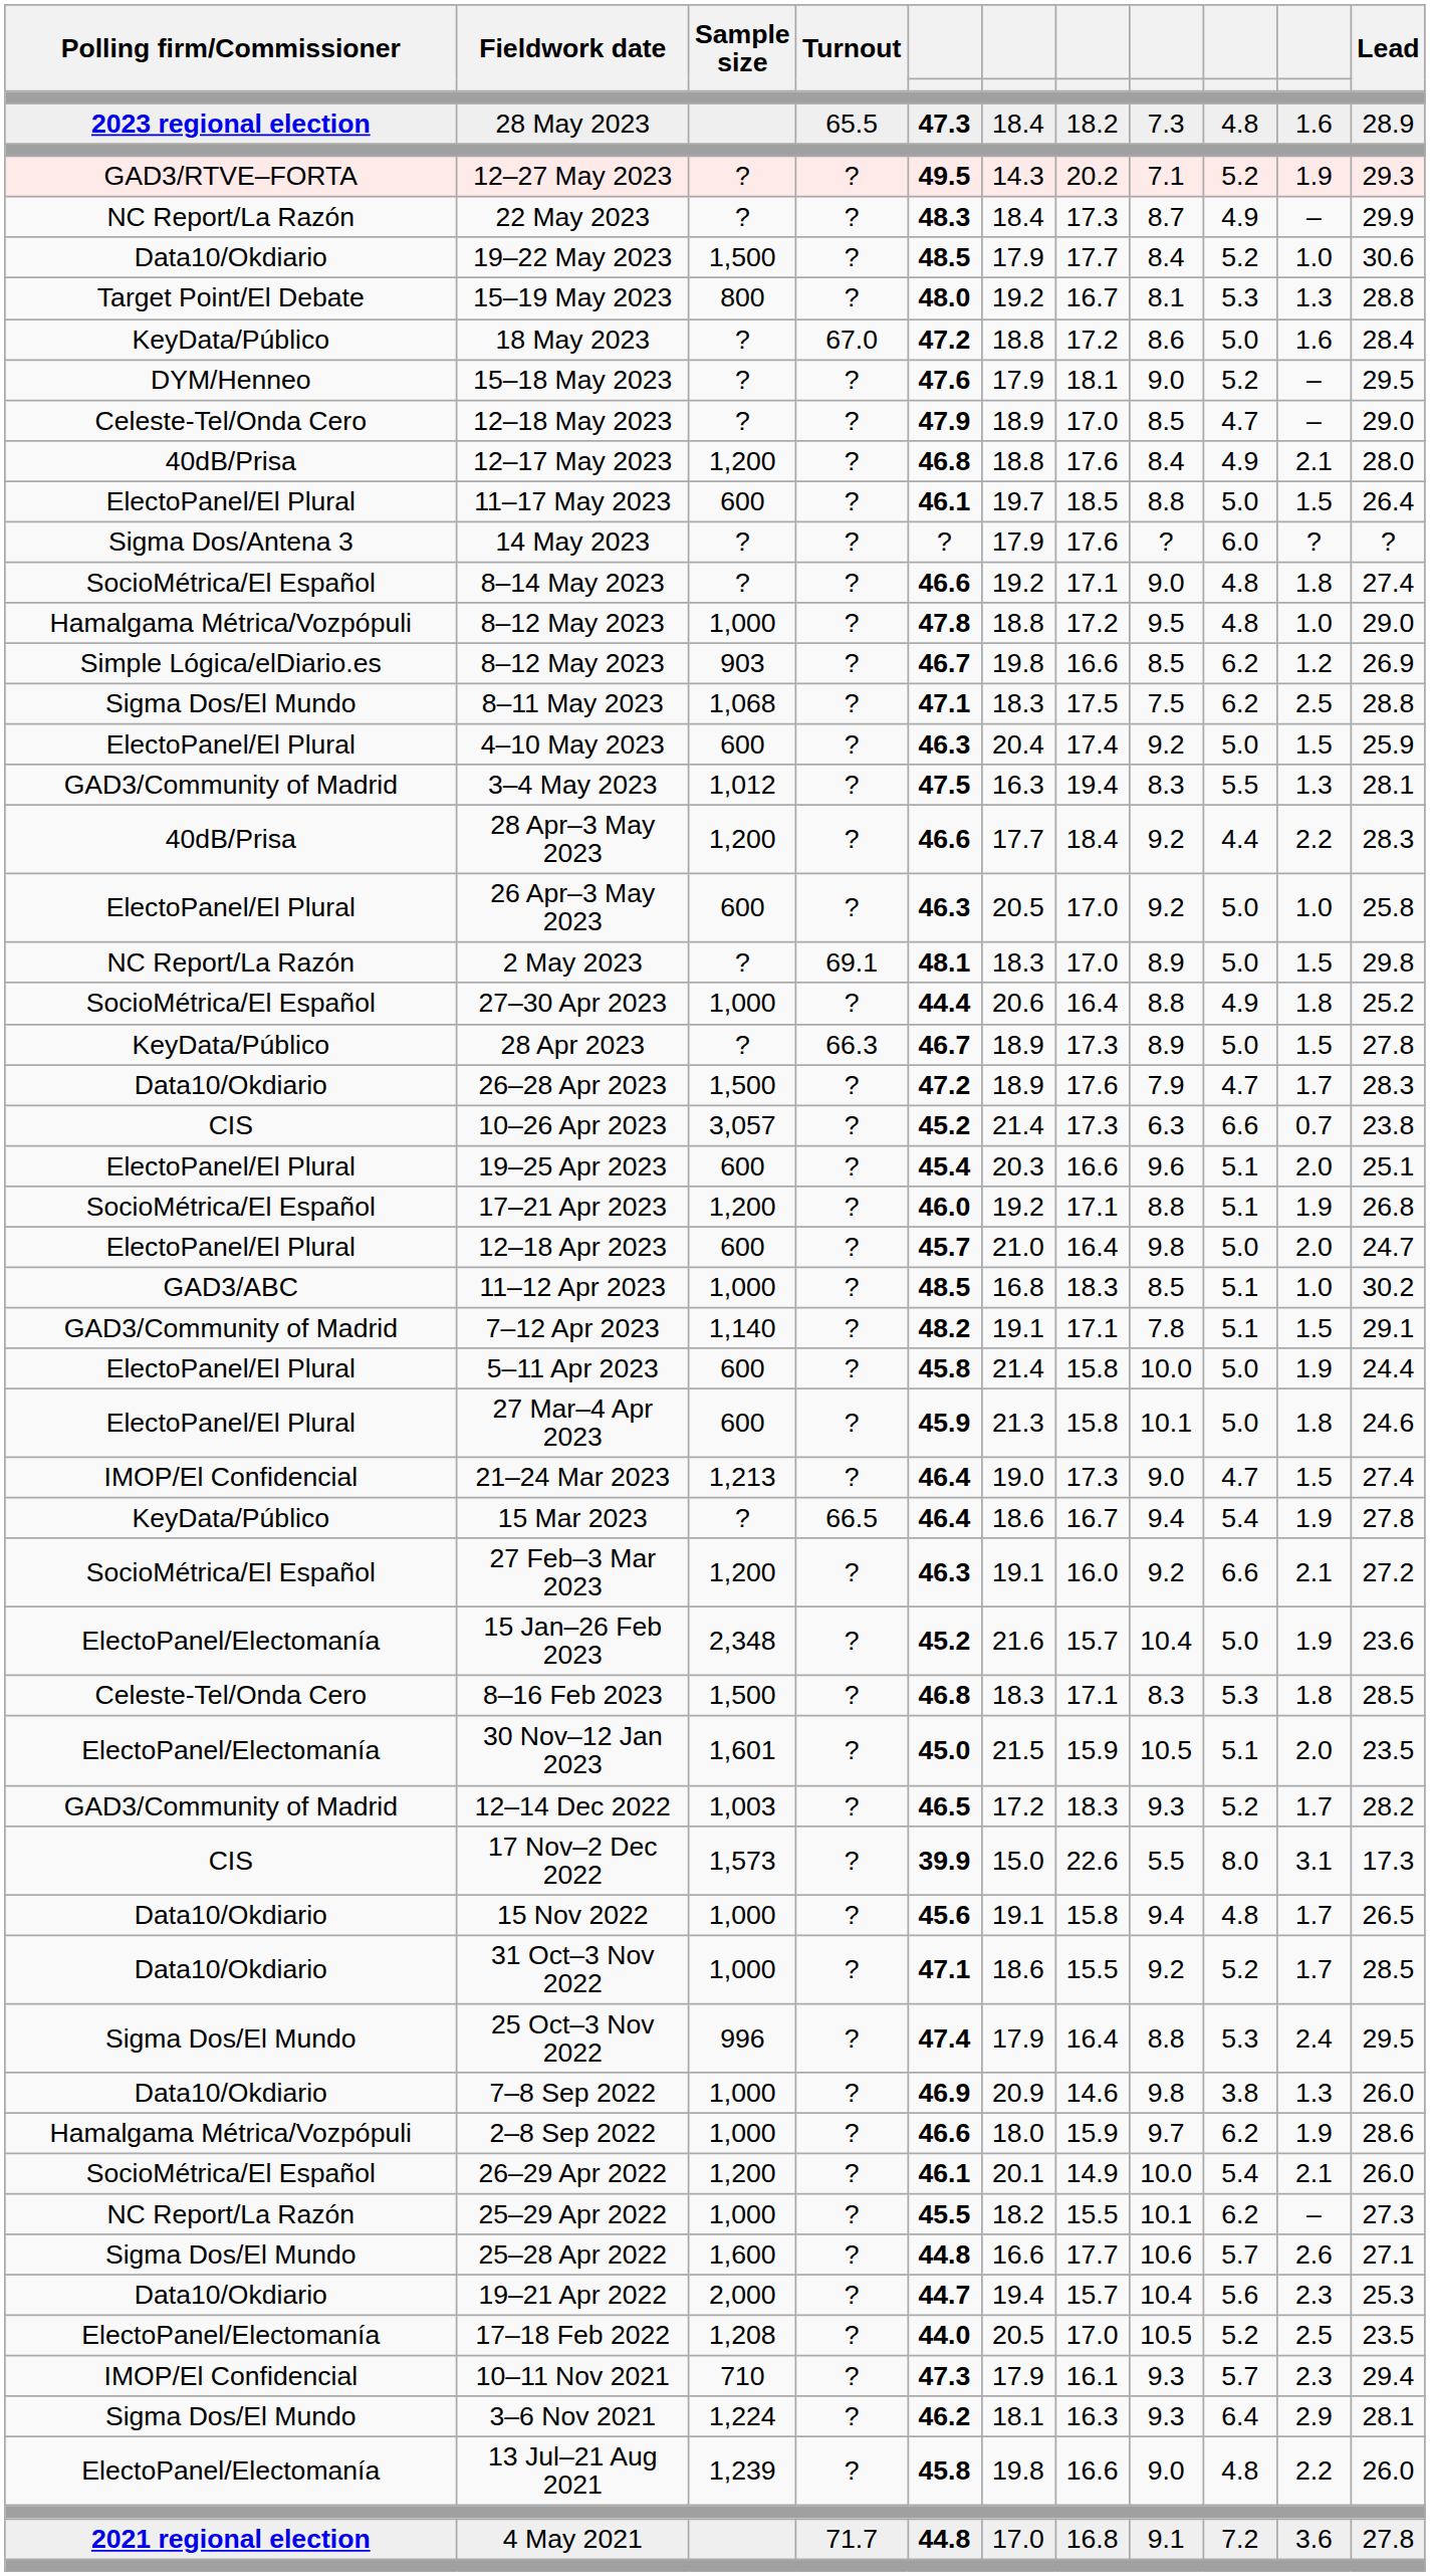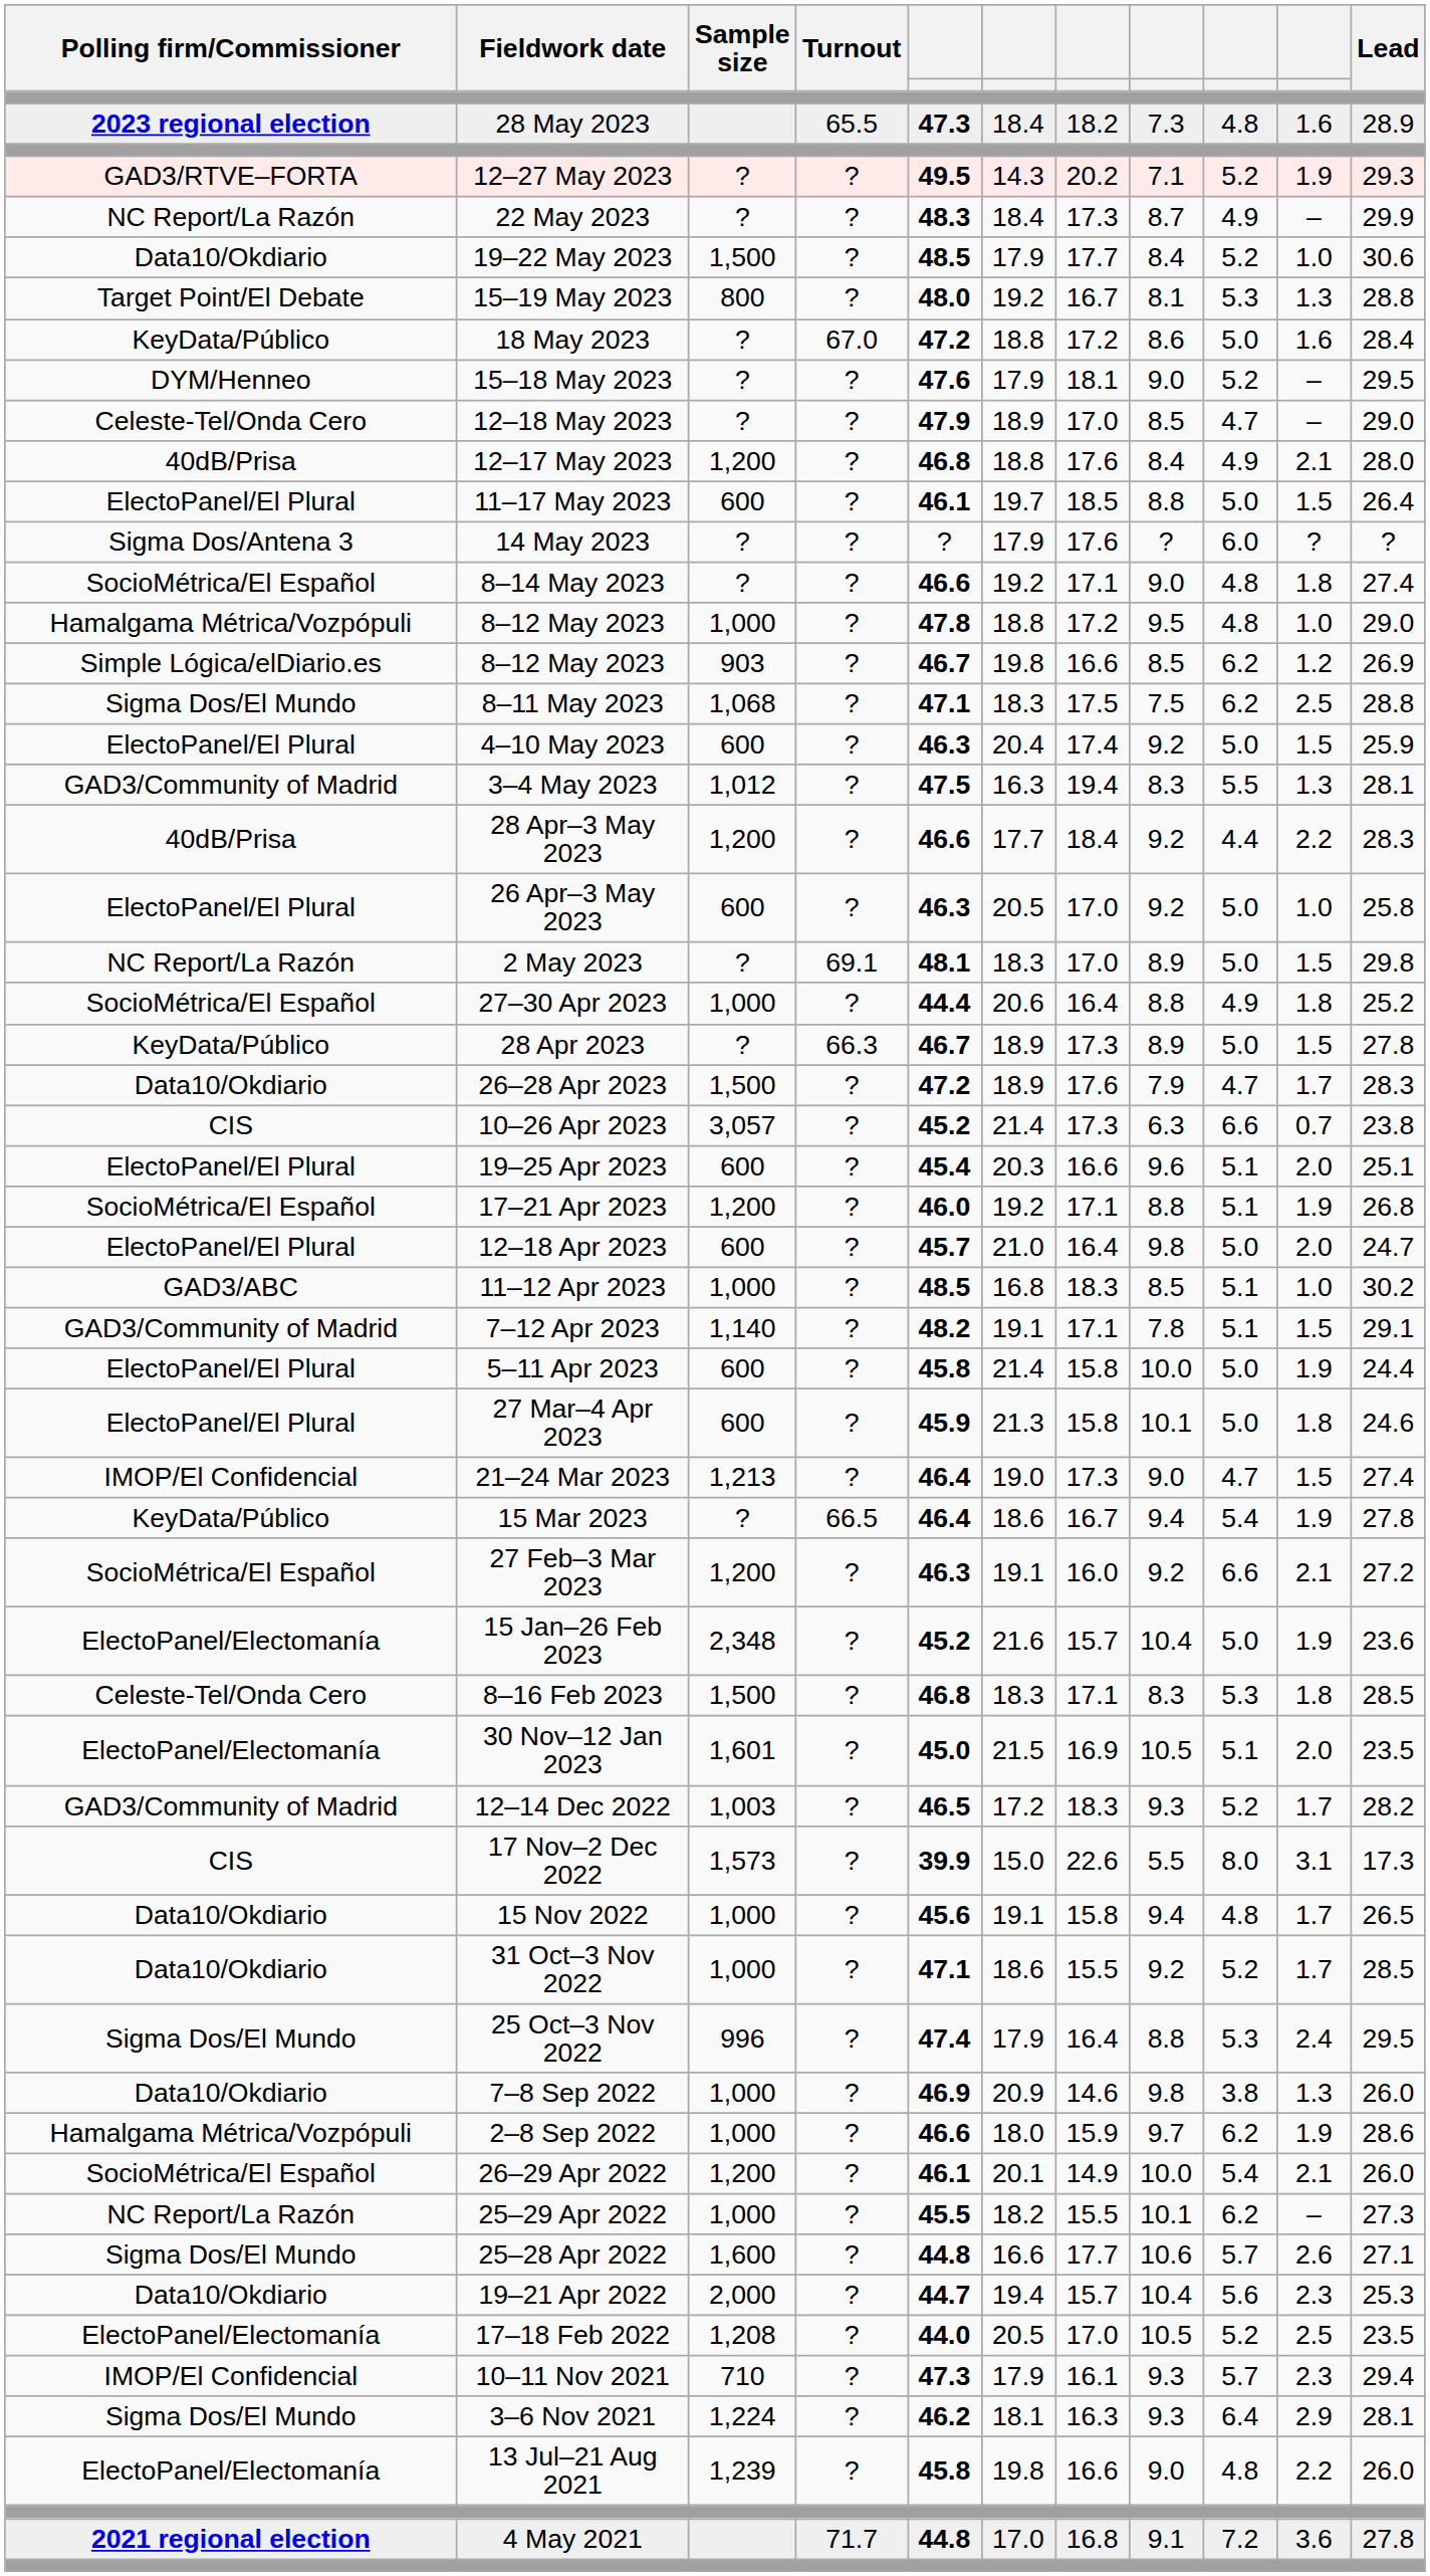30 Nov–12 Jan 2023 | column 7: 15.9 -> 16.9
